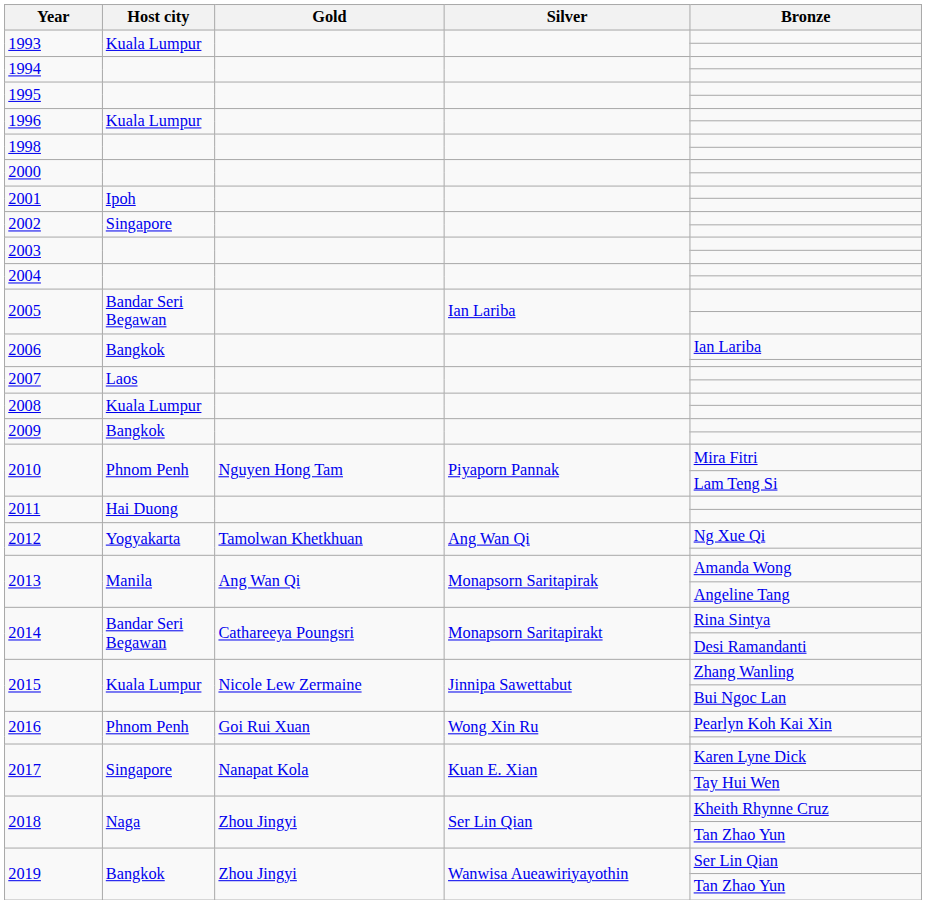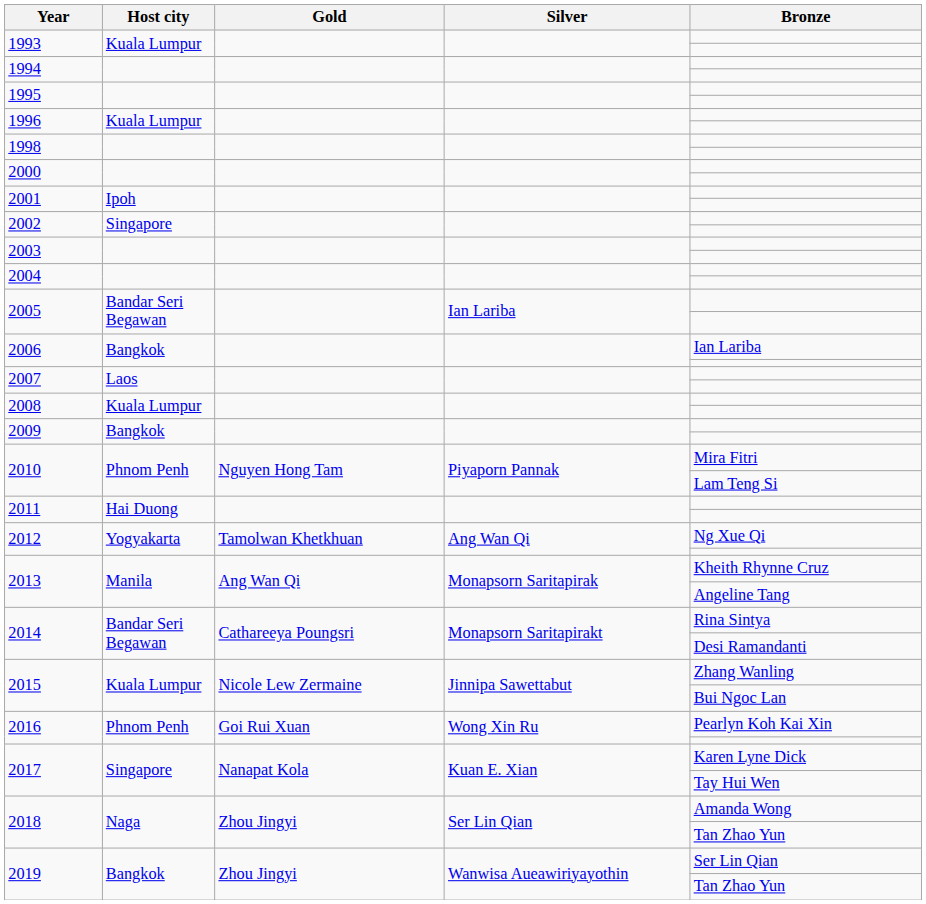row 38 | Bronze: Amanda Wong -> Kheith Rhynne Cruz
row 48 | Bronze: Kheith Rhynne Cruz -> Amanda Wong
